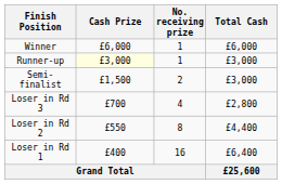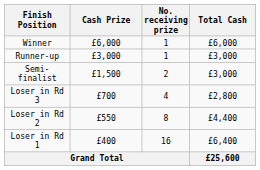Runner-up | Cash Prize: lightyellow background -> no background
